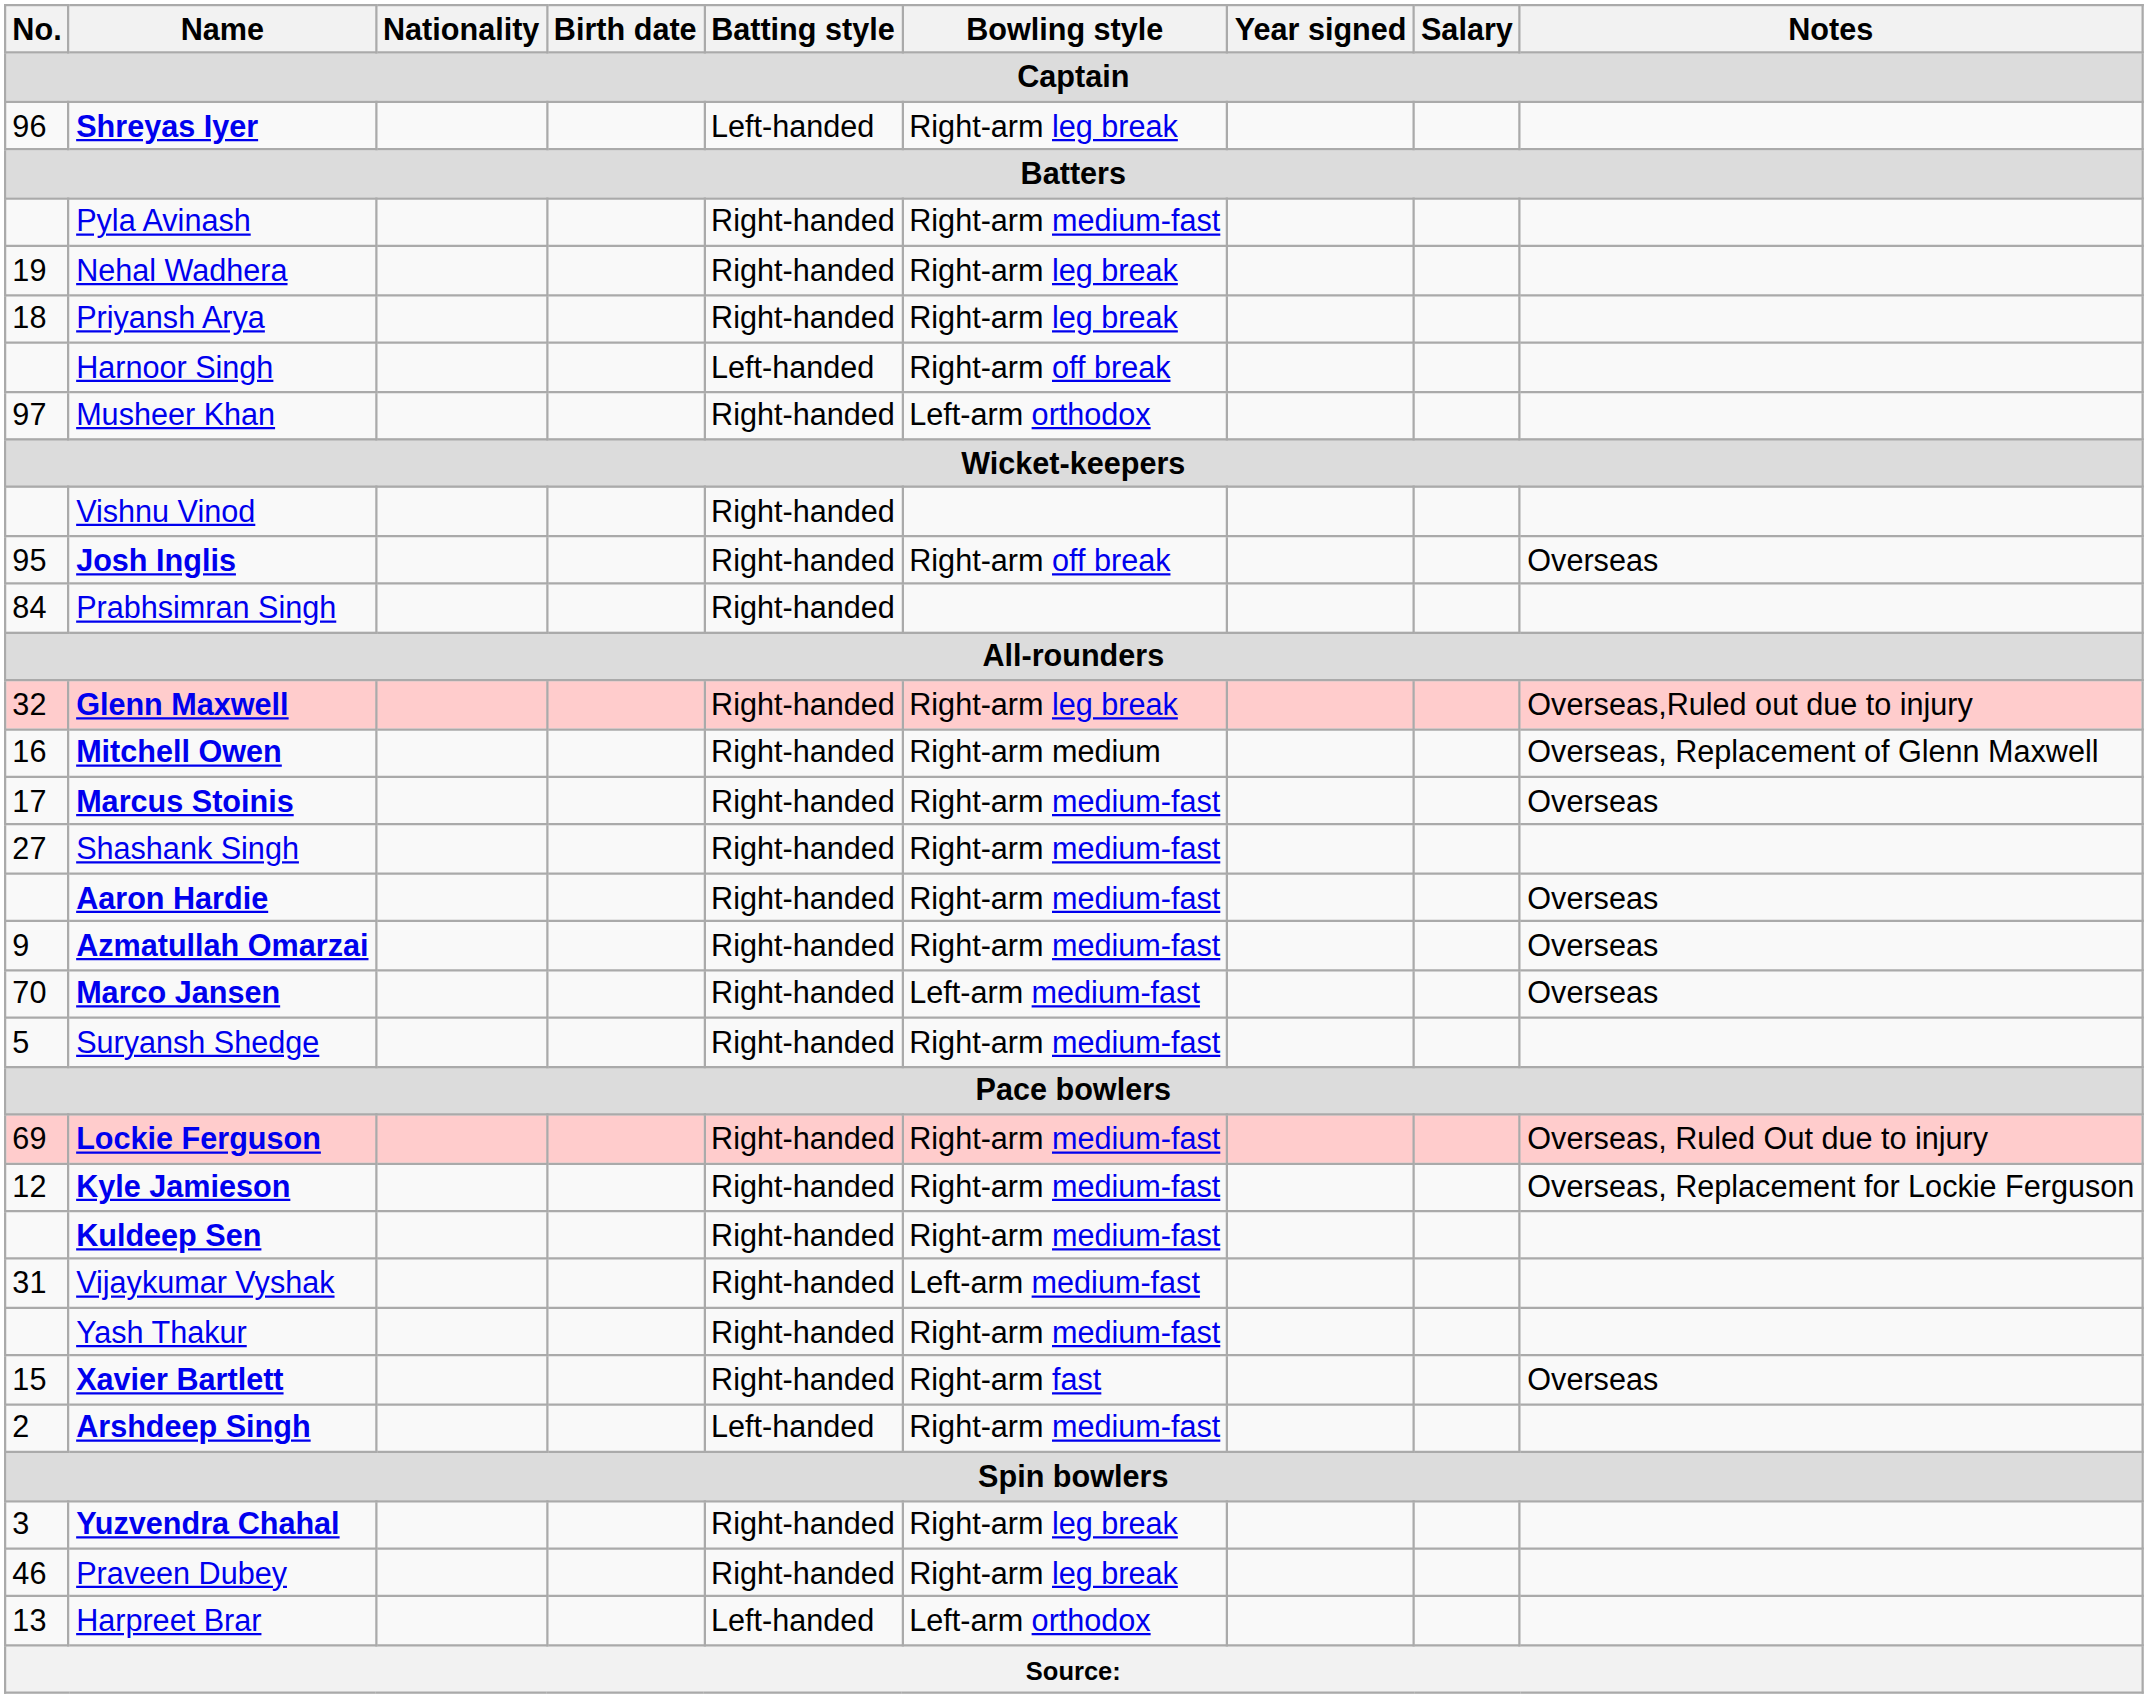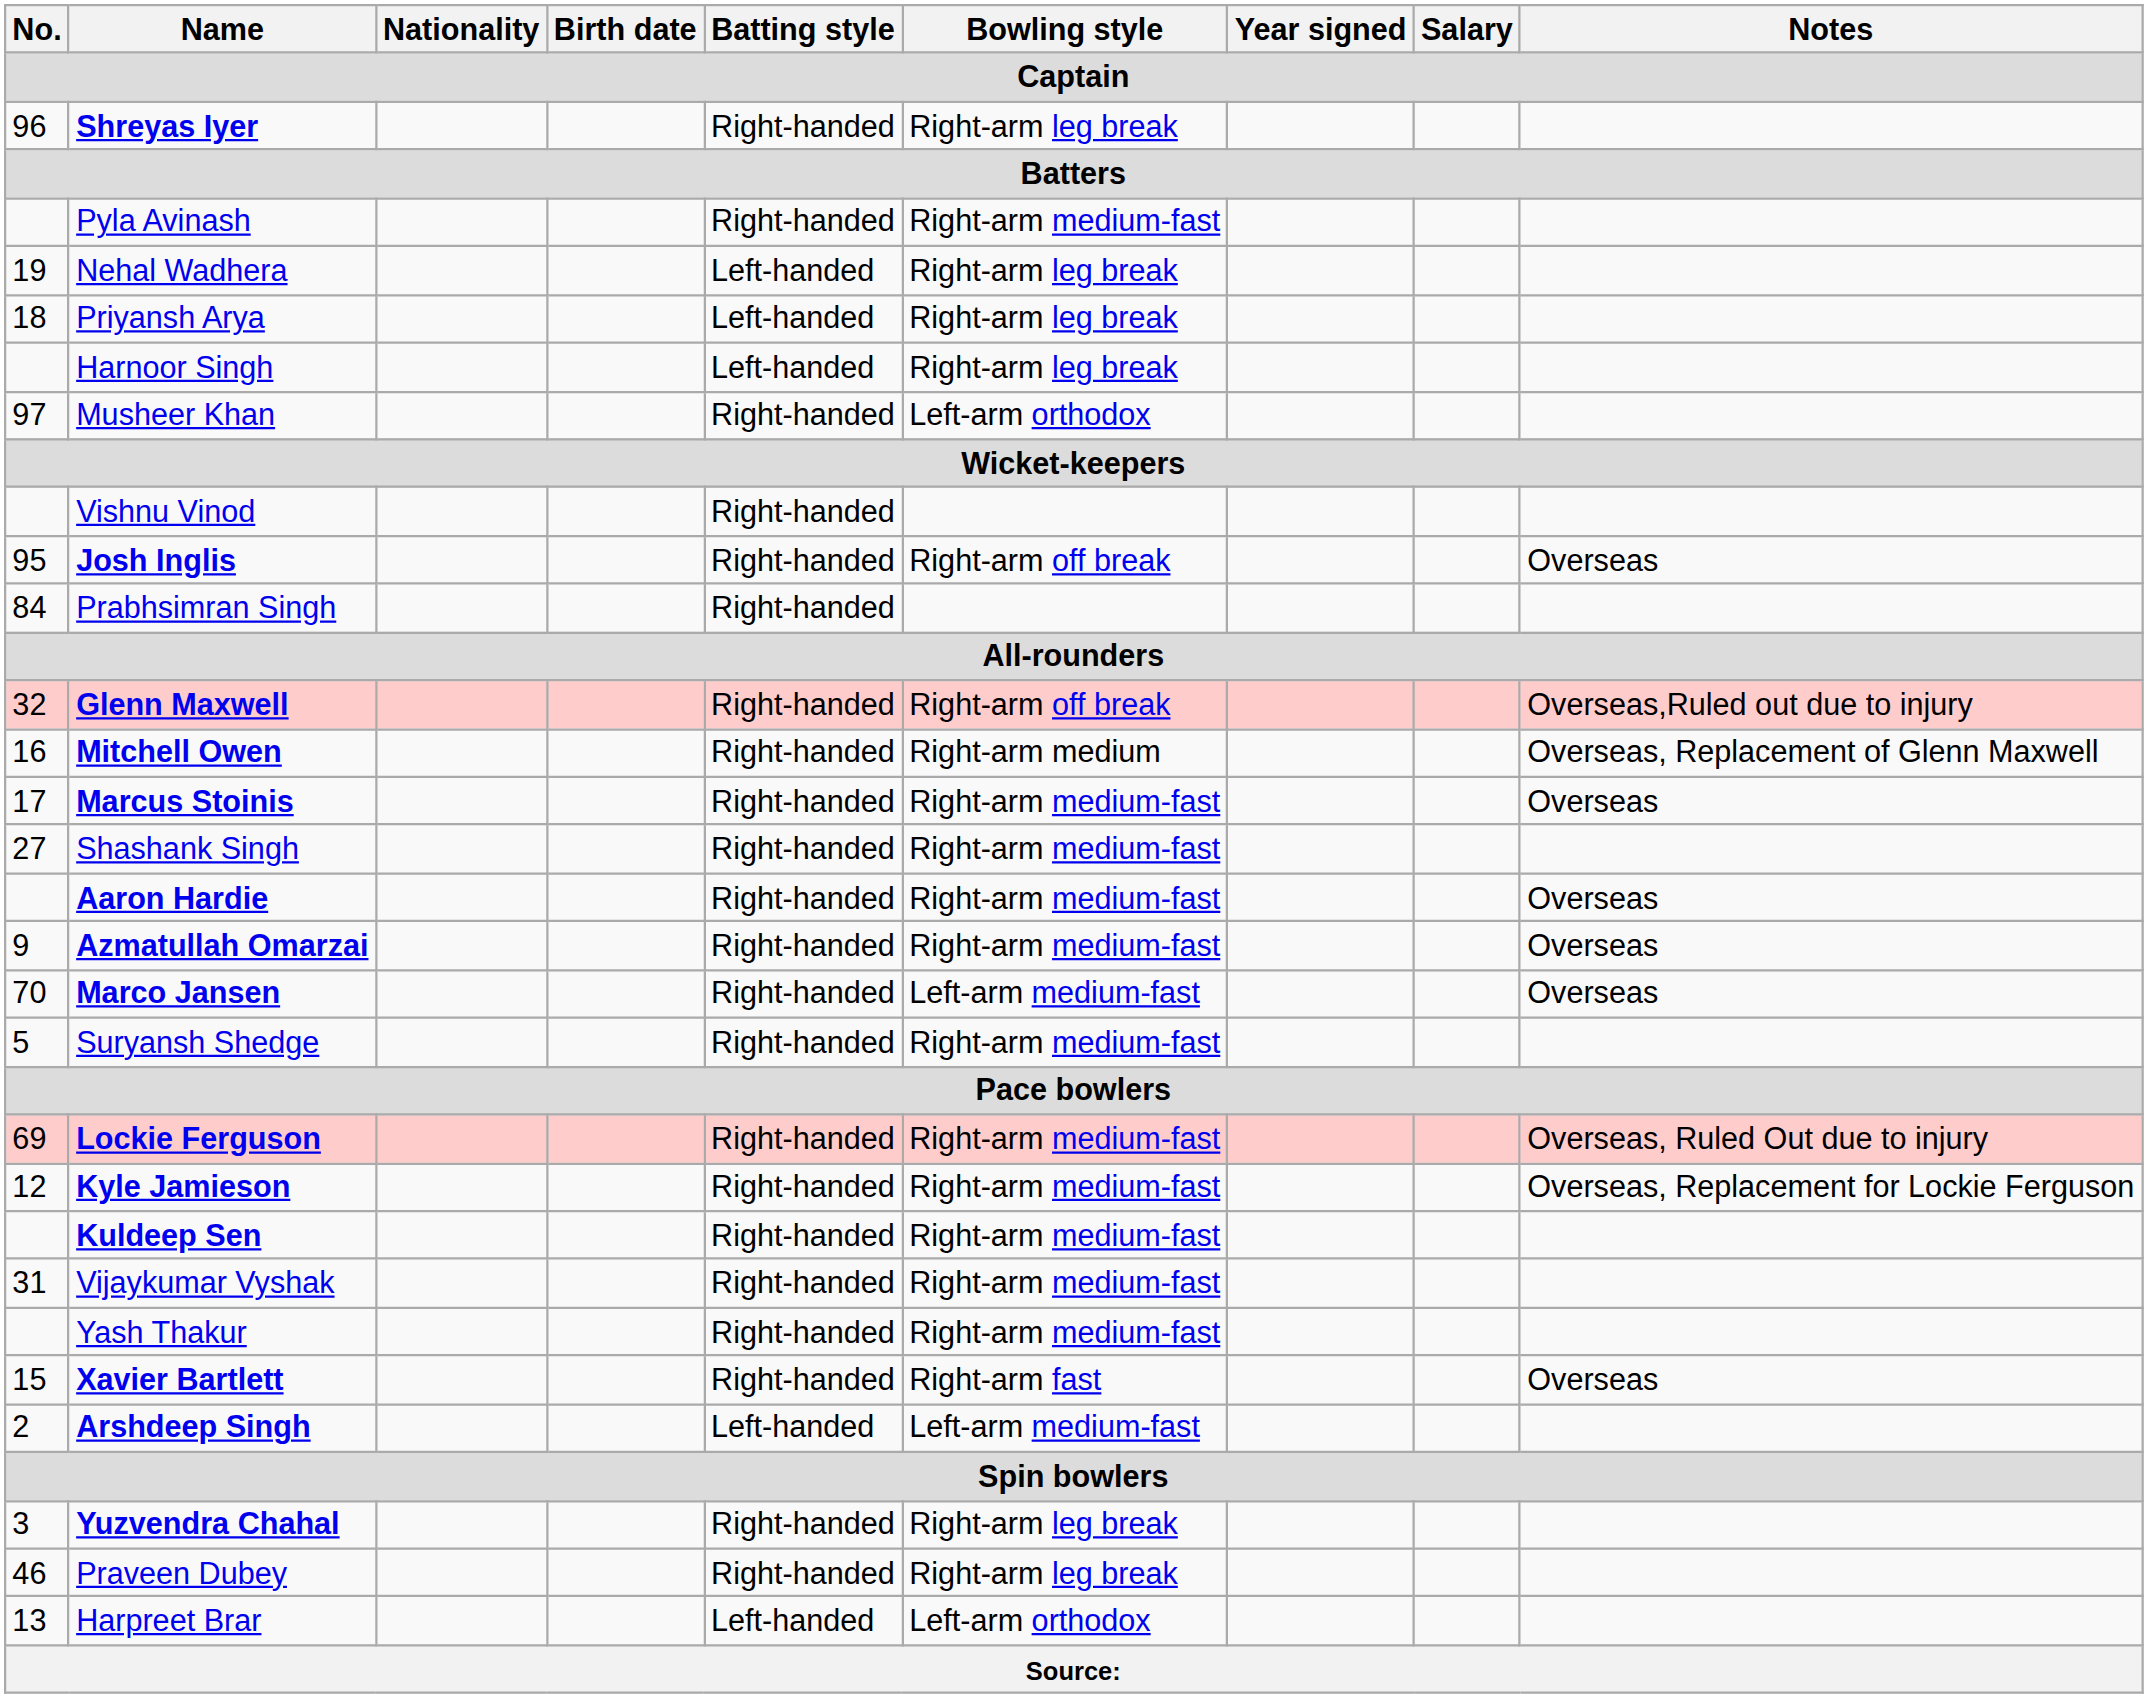Shreyas Iyer | Batting style: Left-handed -> Right-handed
Nehal Wadhera | Batting style: Right-handed -> Left-handed
Priyansh Arya | Batting style: Right-handed -> Left-handed
Harnoor Singh | Bowling style: Right-arm off break -> Right-arm leg break
Glenn Maxwell | Bowling style: Right-arm leg break -> Right-arm off break
Vijaykumar Vyshak | Bowling style: Left-arm medium-fast -> Right-arm medium-fast
Arshdeep Singh | Bowling style: Right-arm medium-fast -> Left-arm medium-fast
